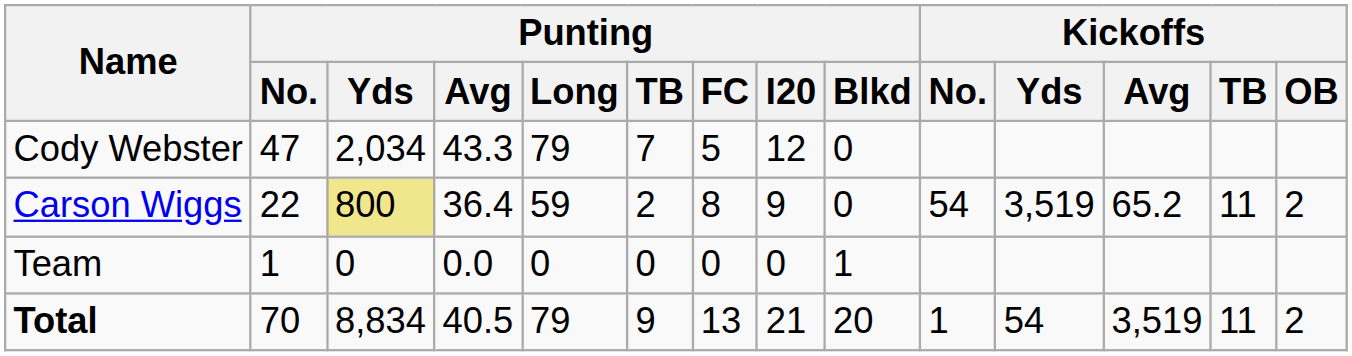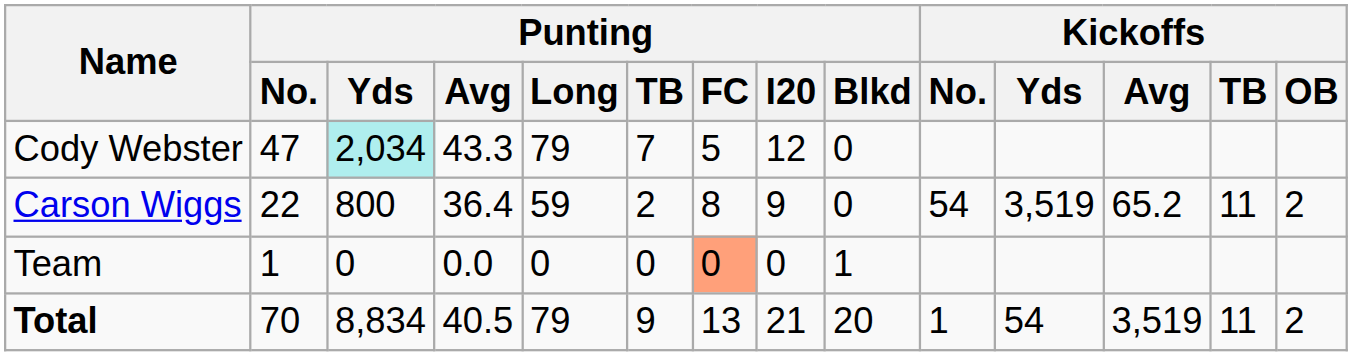Cody Webster | Punting / Yds: no background -> paleturquoise background
Carson Wiggs | Punting / Yds: khaki background -> no background
Team | Punting / FC: no background -> lightsalmon background
